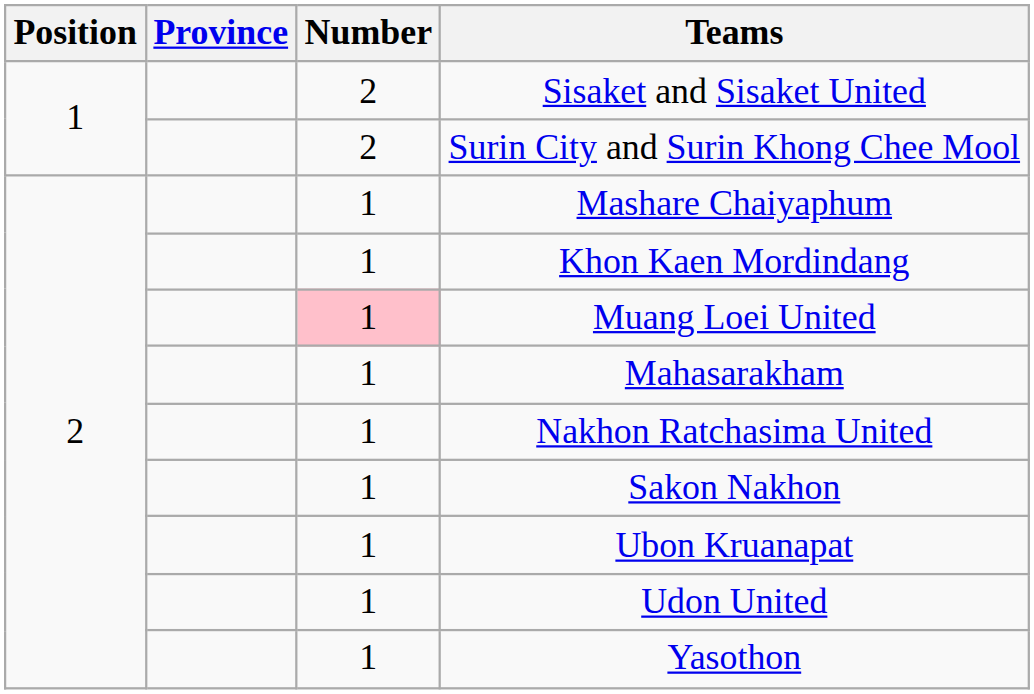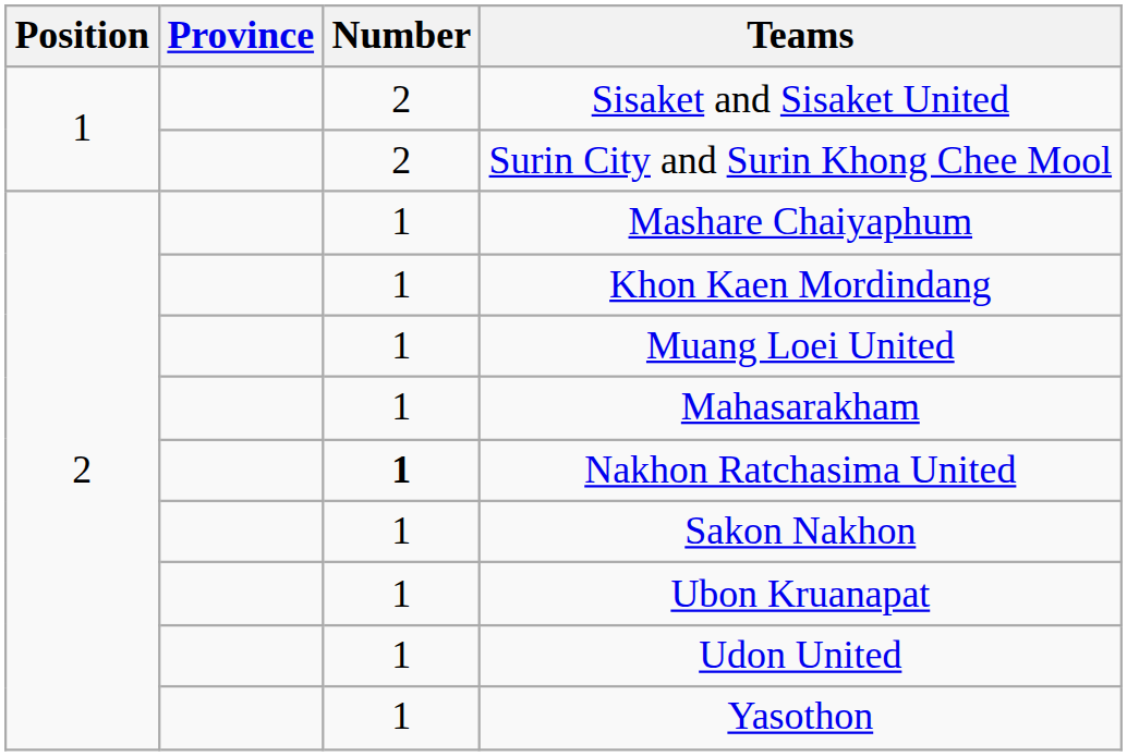Muang Loei United | Number: pink background -> no background
Nakhon Ratchasima United | Number: normal -> bold
